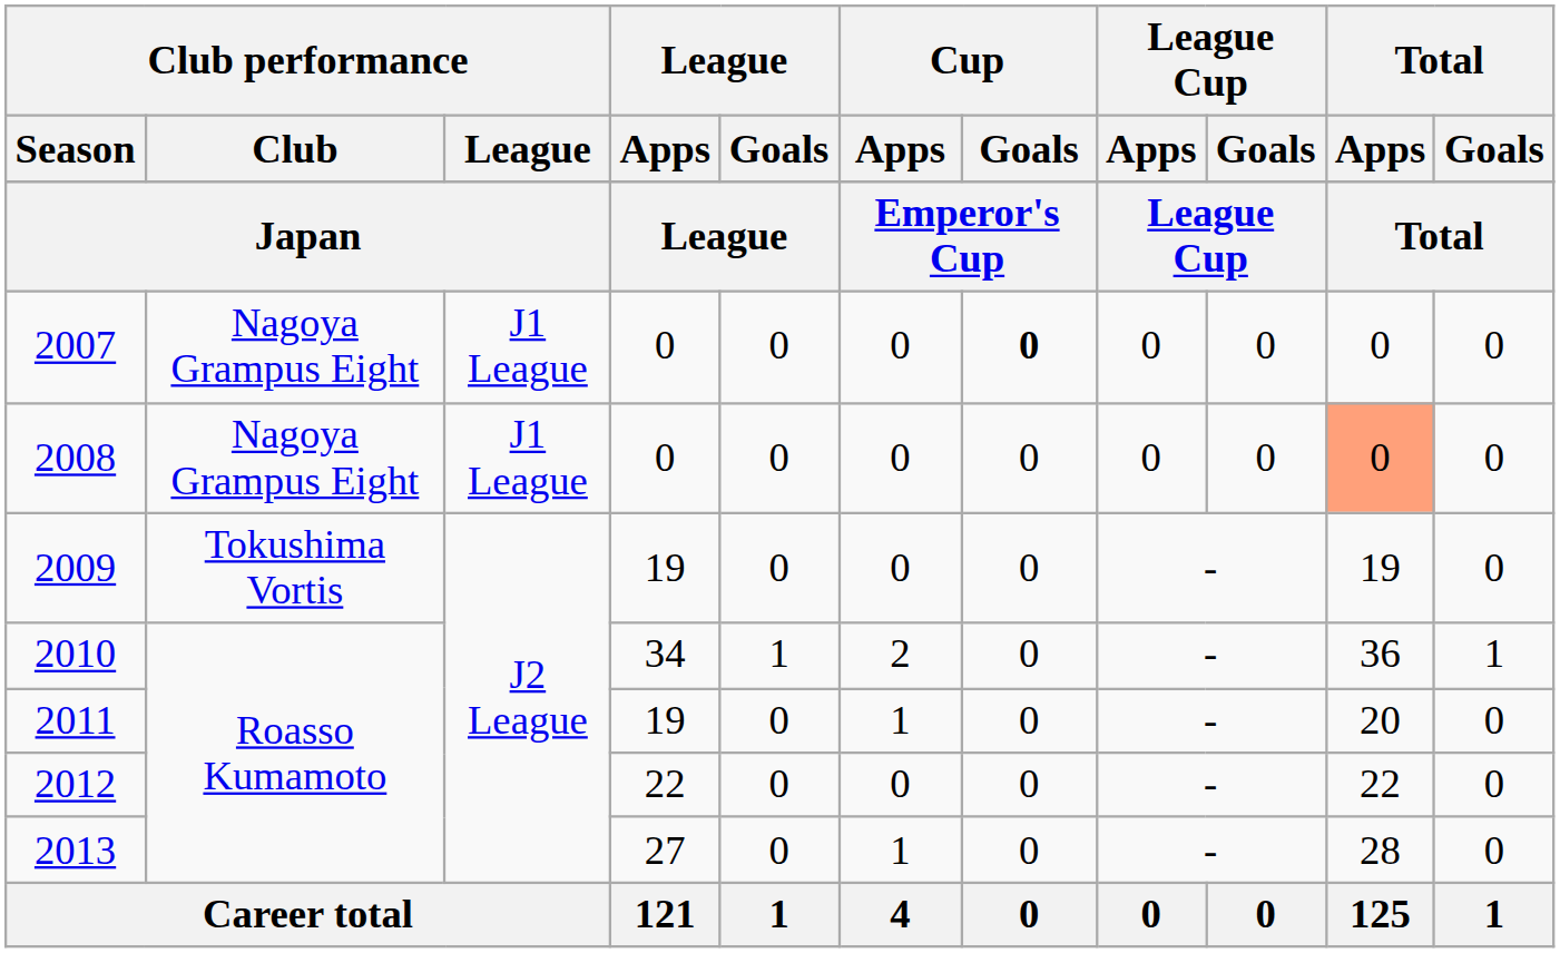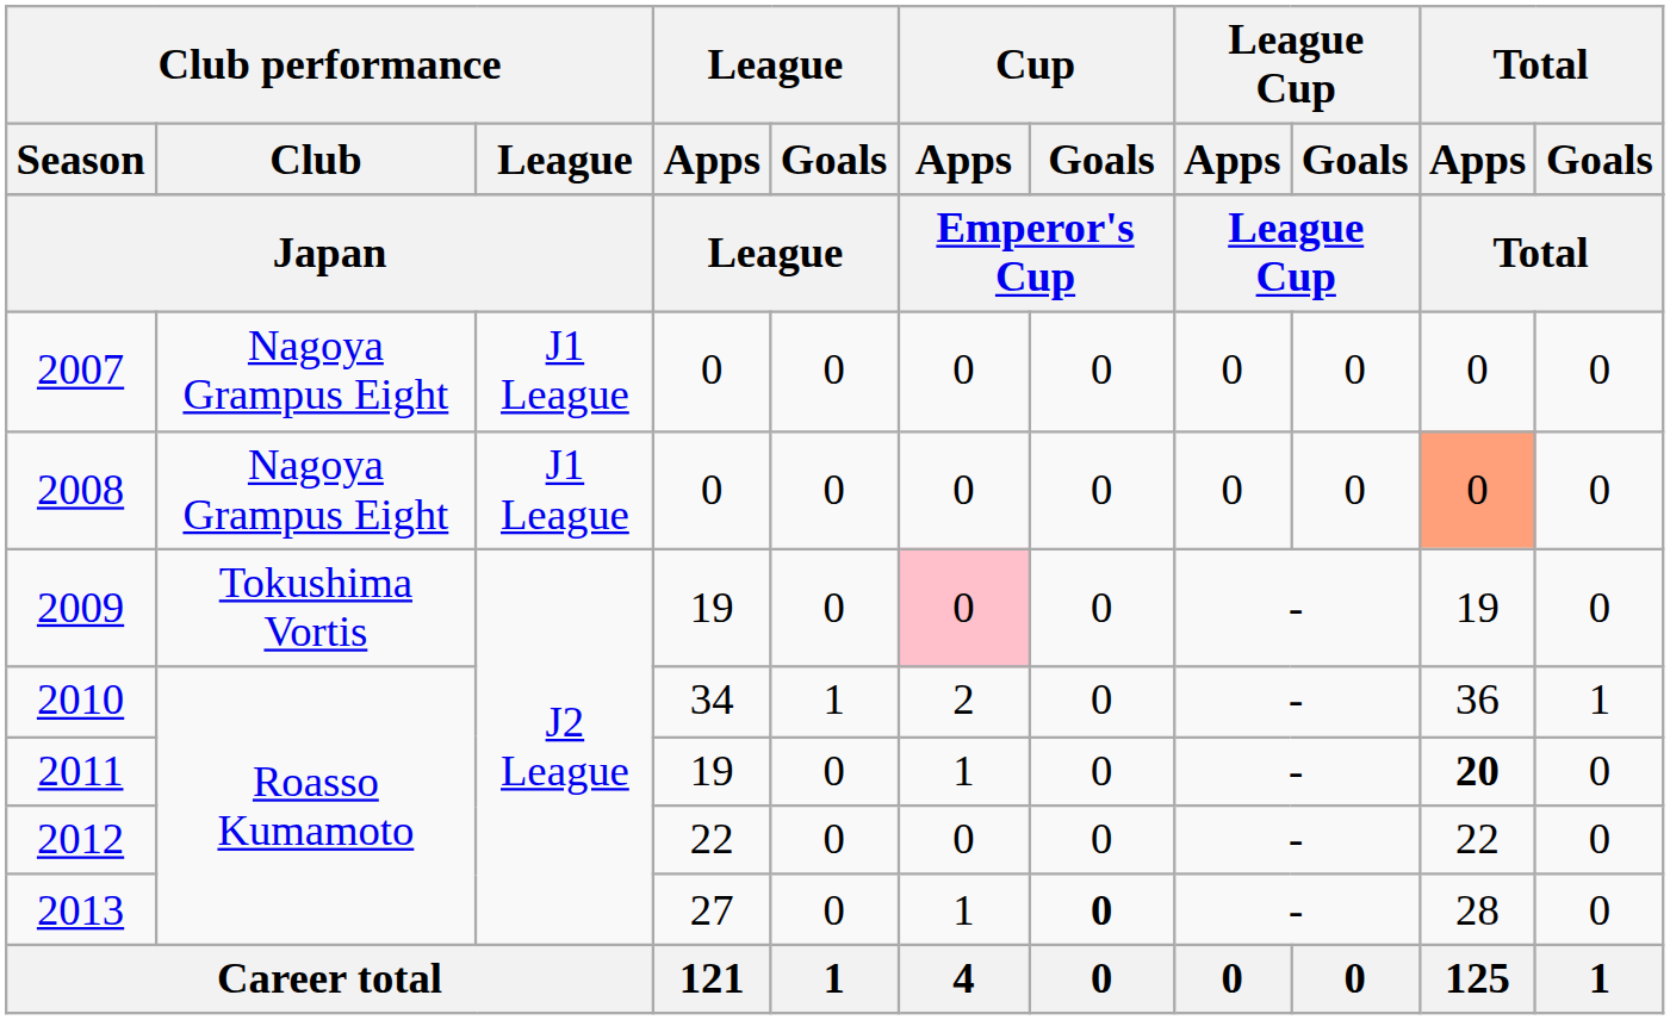2007 | Cup / Goals: bold -> normal
2009 | Cup / Apps: no background -> pink background
2011 | Total / Apps: normal -> bold
2013 | Cup / Goals: normal -> bold
